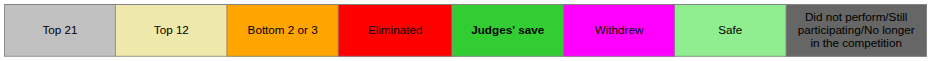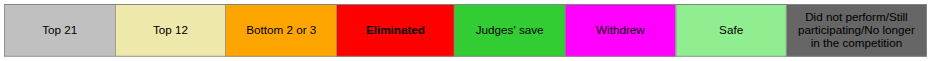Top 21 | column 4: normal -> bold
Top 21 | column 5: bold -> normal
